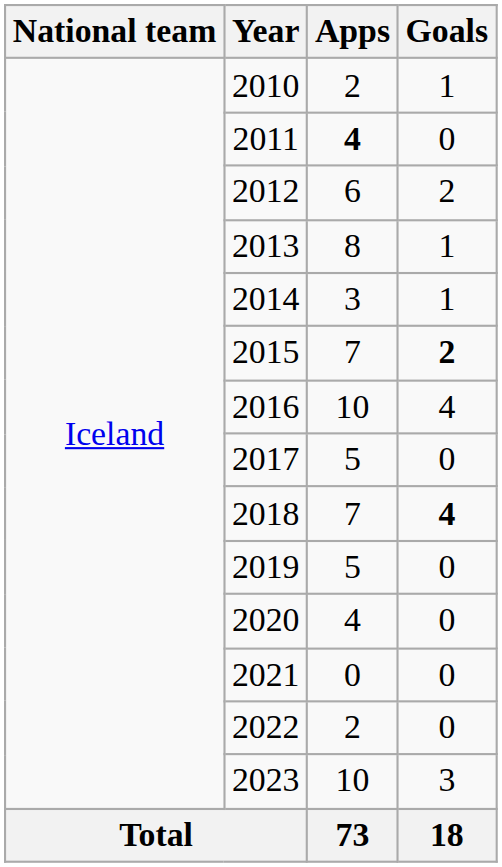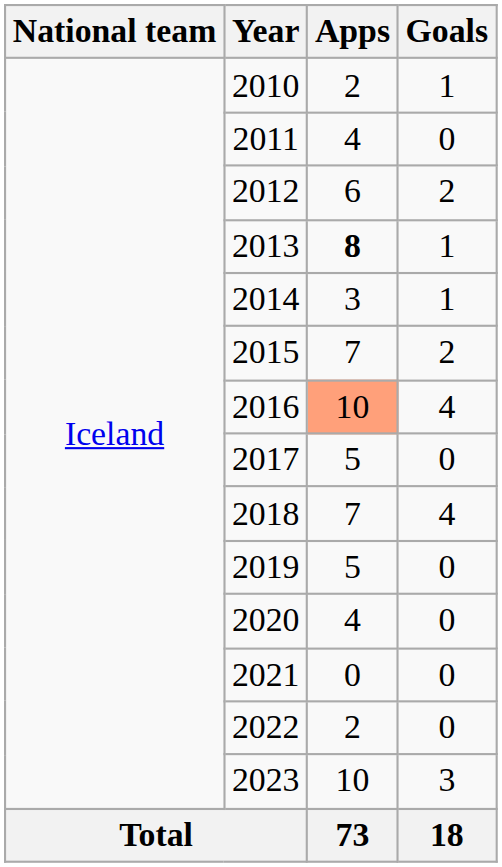2011 | Apps: bold -> normal
2013 | Apps: normal -> bold
2015 | Goals: bold -> normal
2016 | Apps: no background -> lightsalmon background
2018 | Goals: bold -> normal
